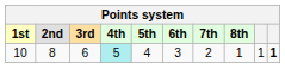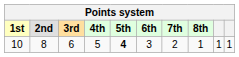10 | 4th: paleturquoise background -> no background
10 | 5th: normal -> bold
10 | column 10: bold -> normal
